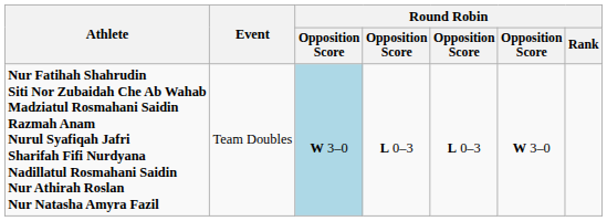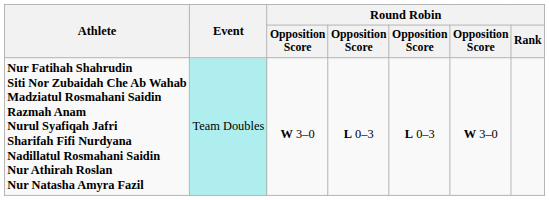row 3 | Event: no background -> paleturquoise background
row 3 | column 3: lightblue background -> no background
